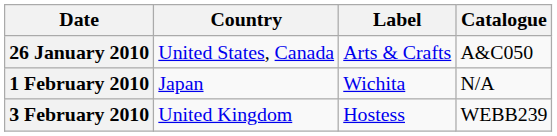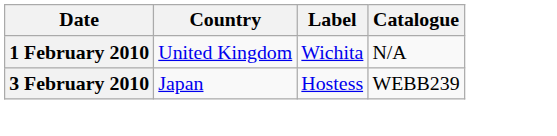- row: 26 January 2010 | United States, Canada | Arts & Crafts | A&C050
1 February 2010 | Country: Japan -> United Kingdom
3 February 2010 | Country: United Kingdom -> Japan
